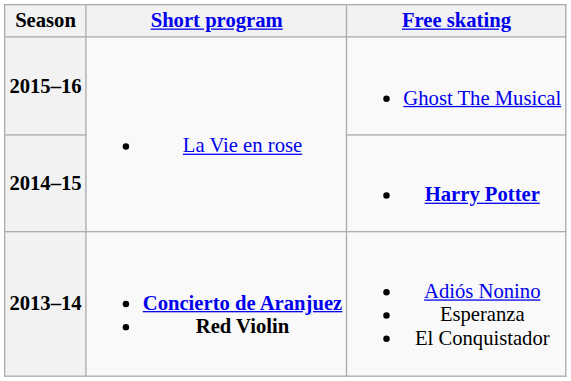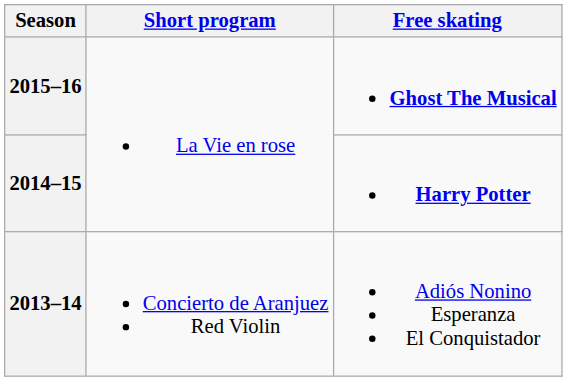2015–16 | Free skating: normal -> bold
2013–14 | Short program: bold -> normal
